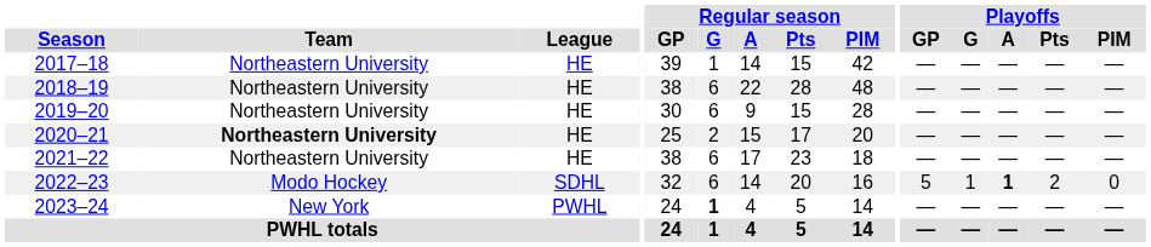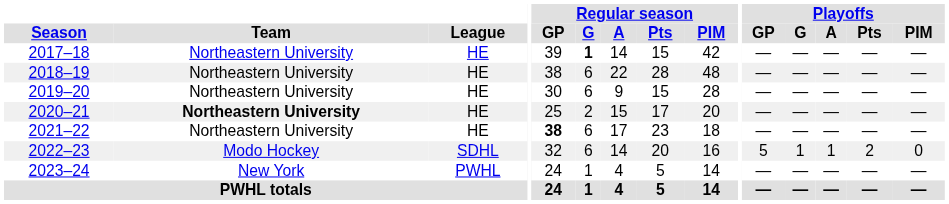2017–18 | Regular season / G: normal -> bold
2021–22 | Regular season / GP: normal -> bold
2022–23 | Playoffs / A: bold -> normal
2023–24 | Regular season / G: bold -> normal
